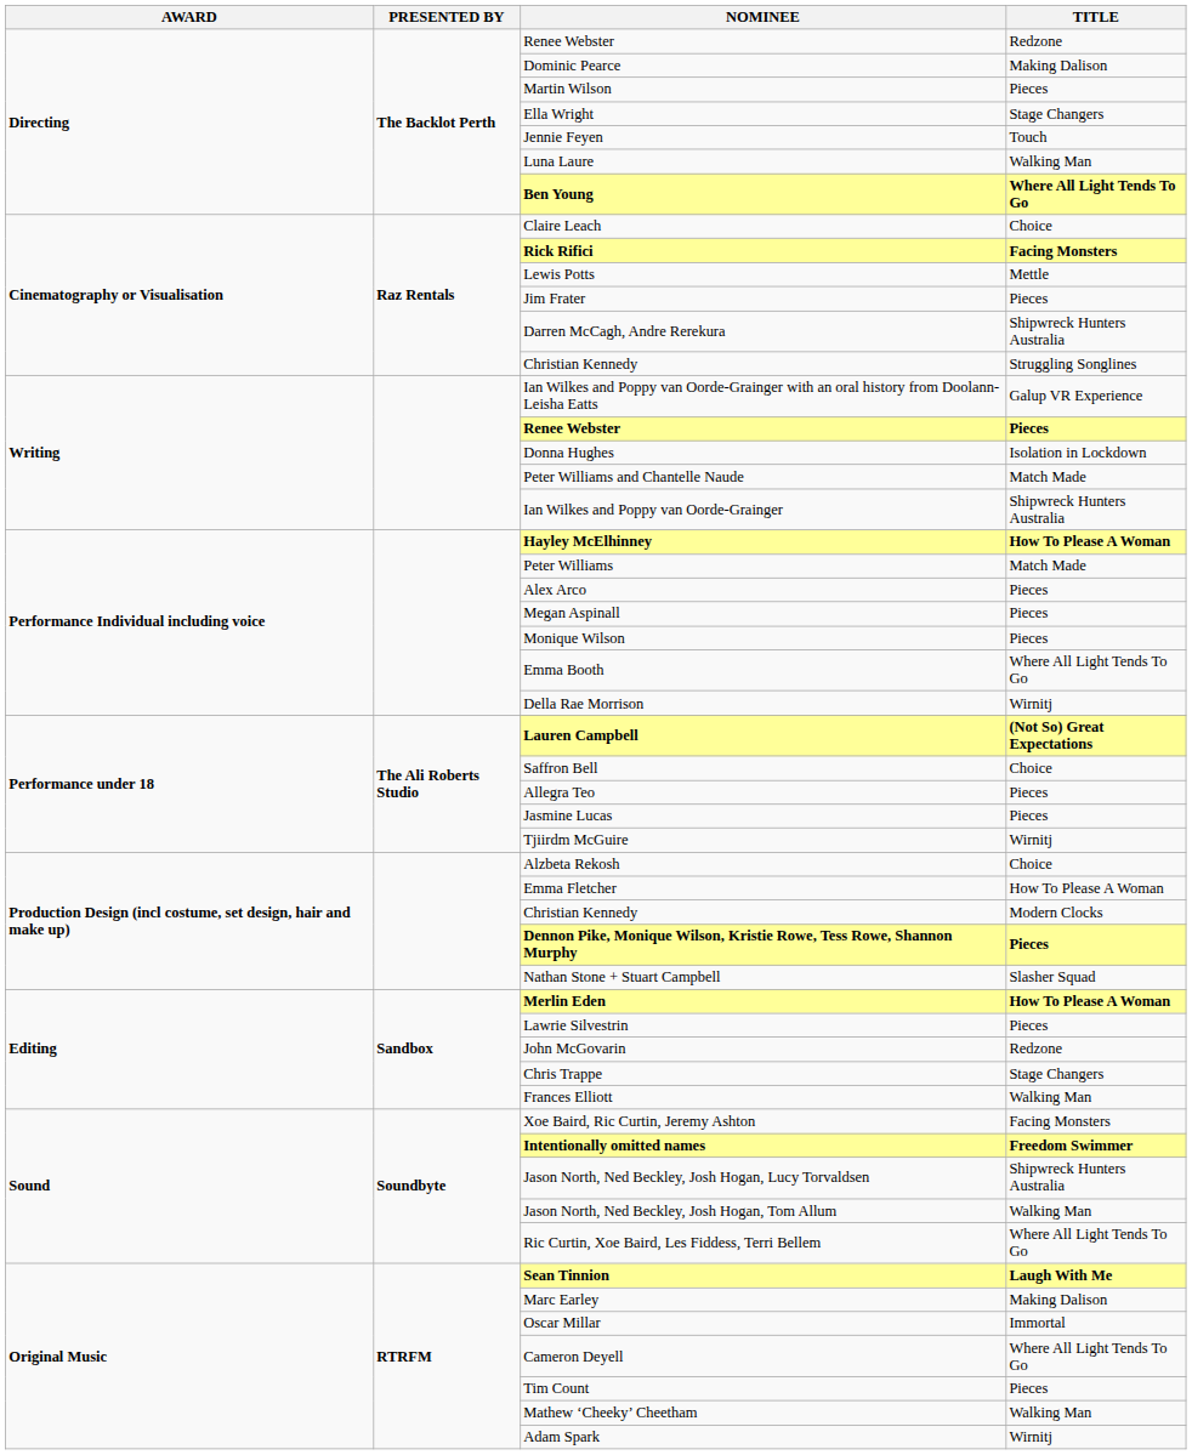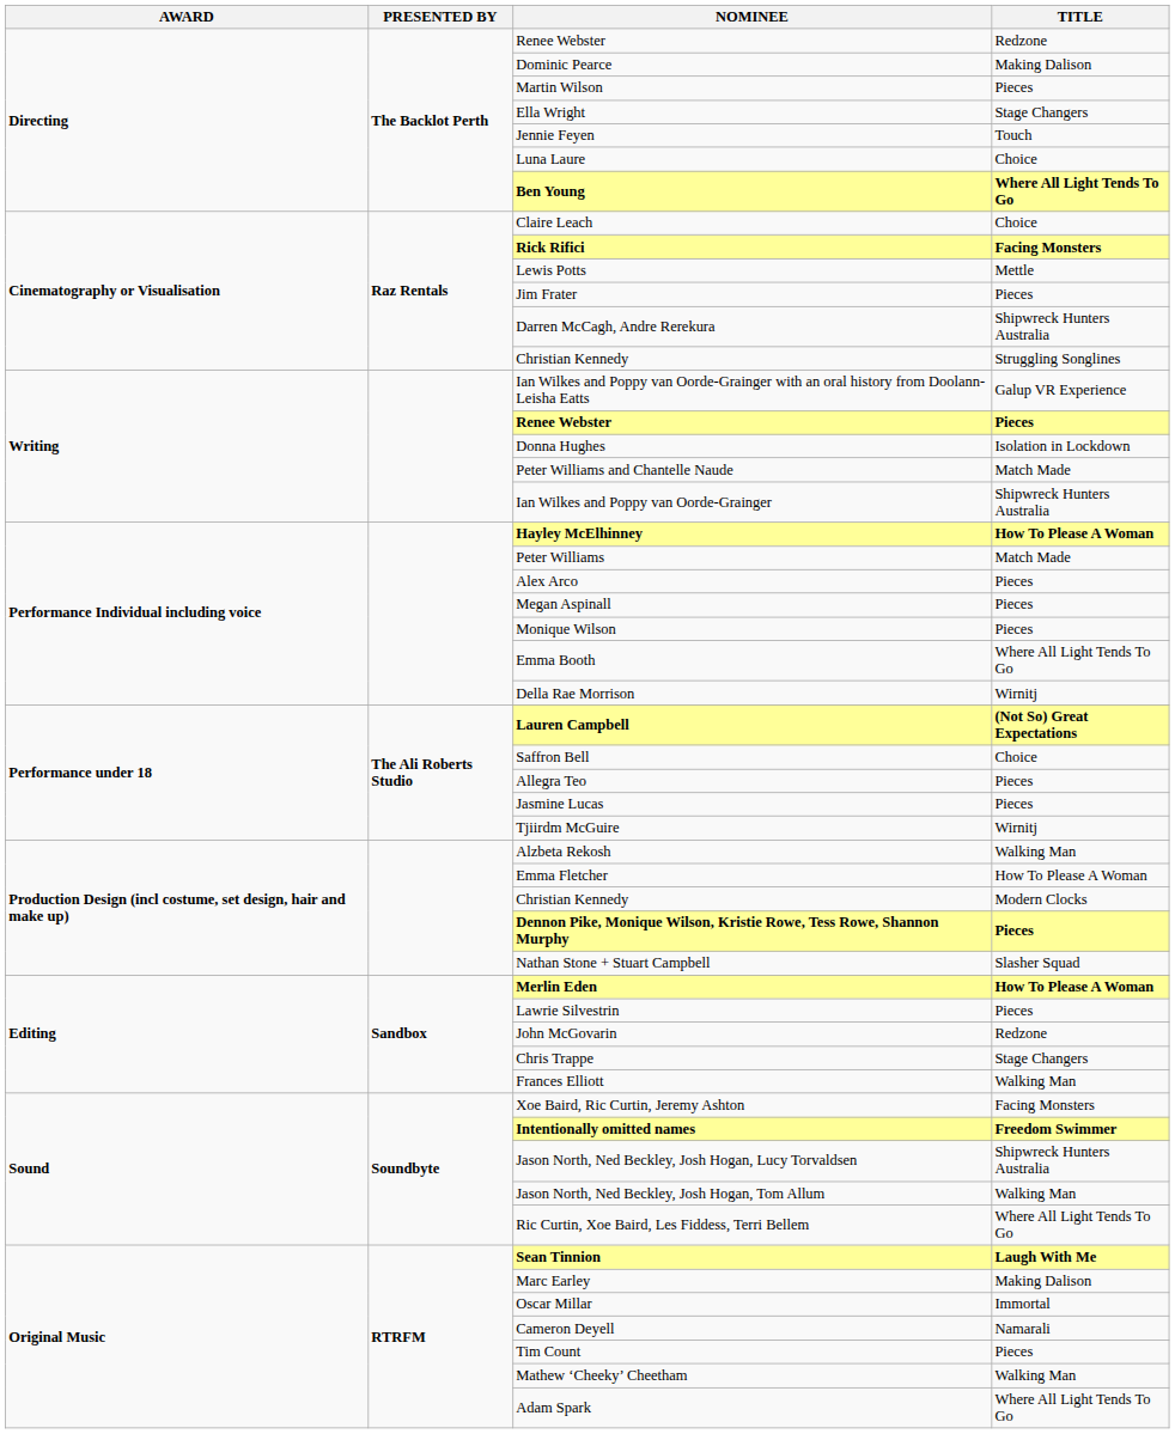Luna Laure | TITLE: Walking Man -> Choice
Alzbeta Rekosh | TITLE: Choice -> Walking Man
Cameron Deyell | TITLE: Where All Light Tends To Go -> Namarali
Adam Spark | TITLE: Wirnitj -> Where All Light Tends To Go
